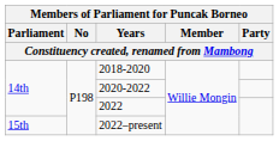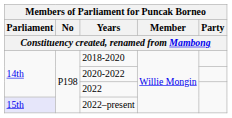2022–present | Parliament: no background -> lavender background
